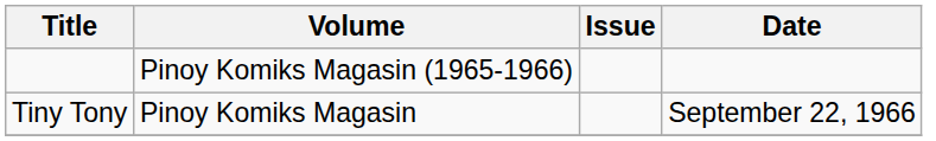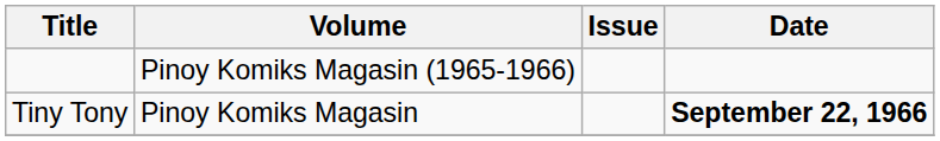Tiny Tony | Date: normal -> bold
